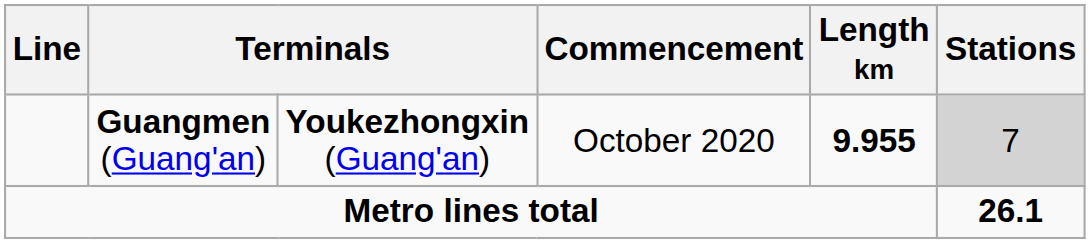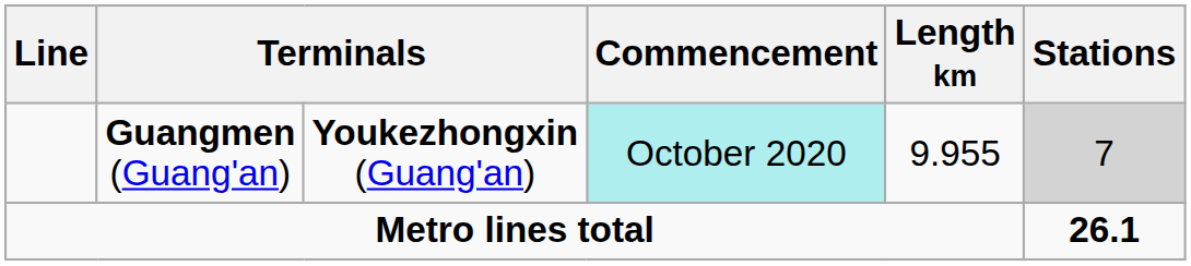row 2 | Commencement: no background -> paleturquoise background
row 2 | Length km: bold -> normal
